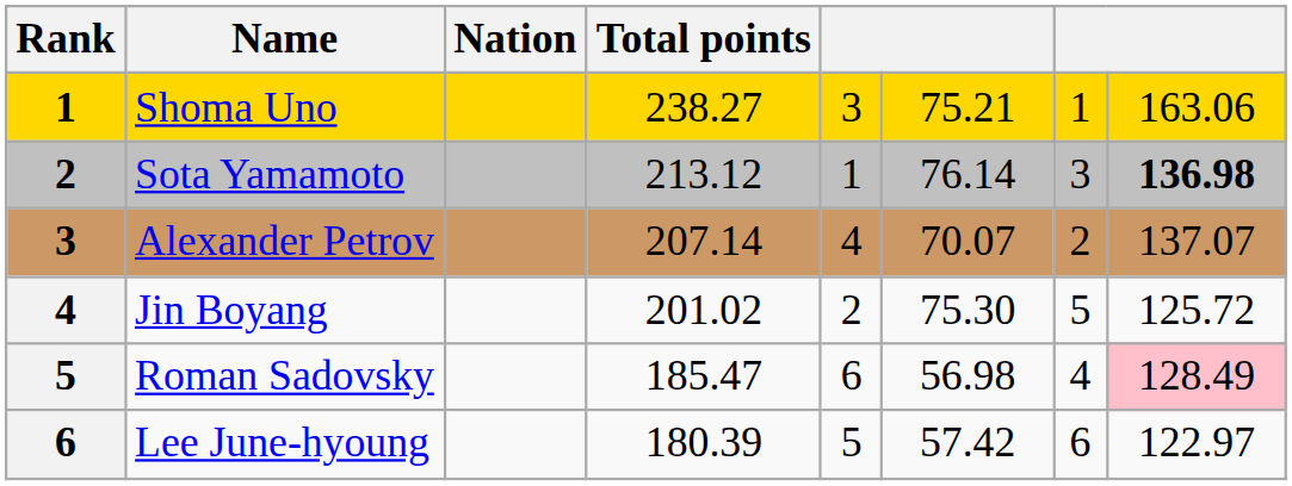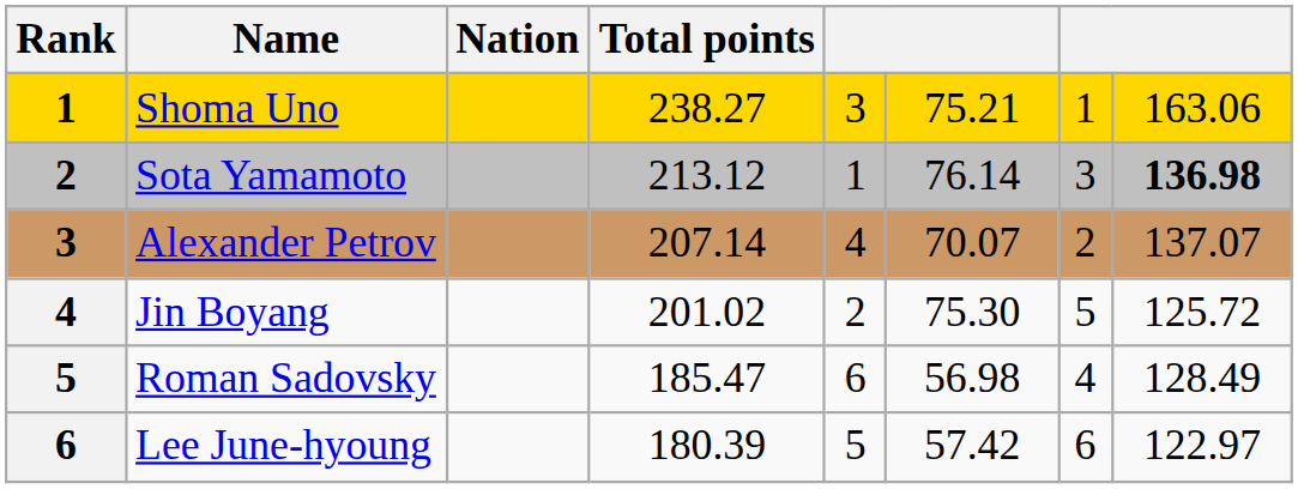Roman Sadovsky | column 8: pink background -> no background
